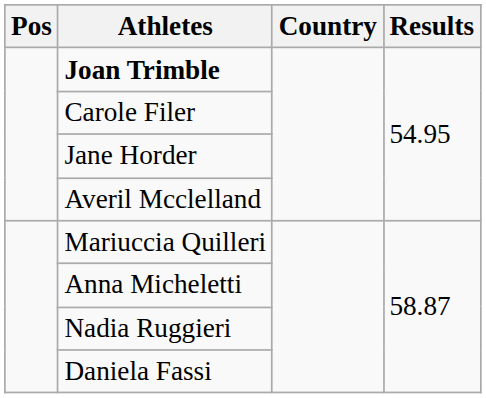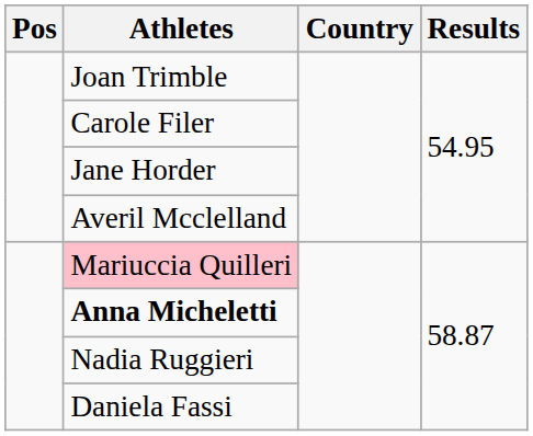Joan Trimble | Athletes: bold -> normal
Mariuccia Quilleri | Athletes: no background -> pink background
Anna Micheletti | Athletes: normal -> bold
